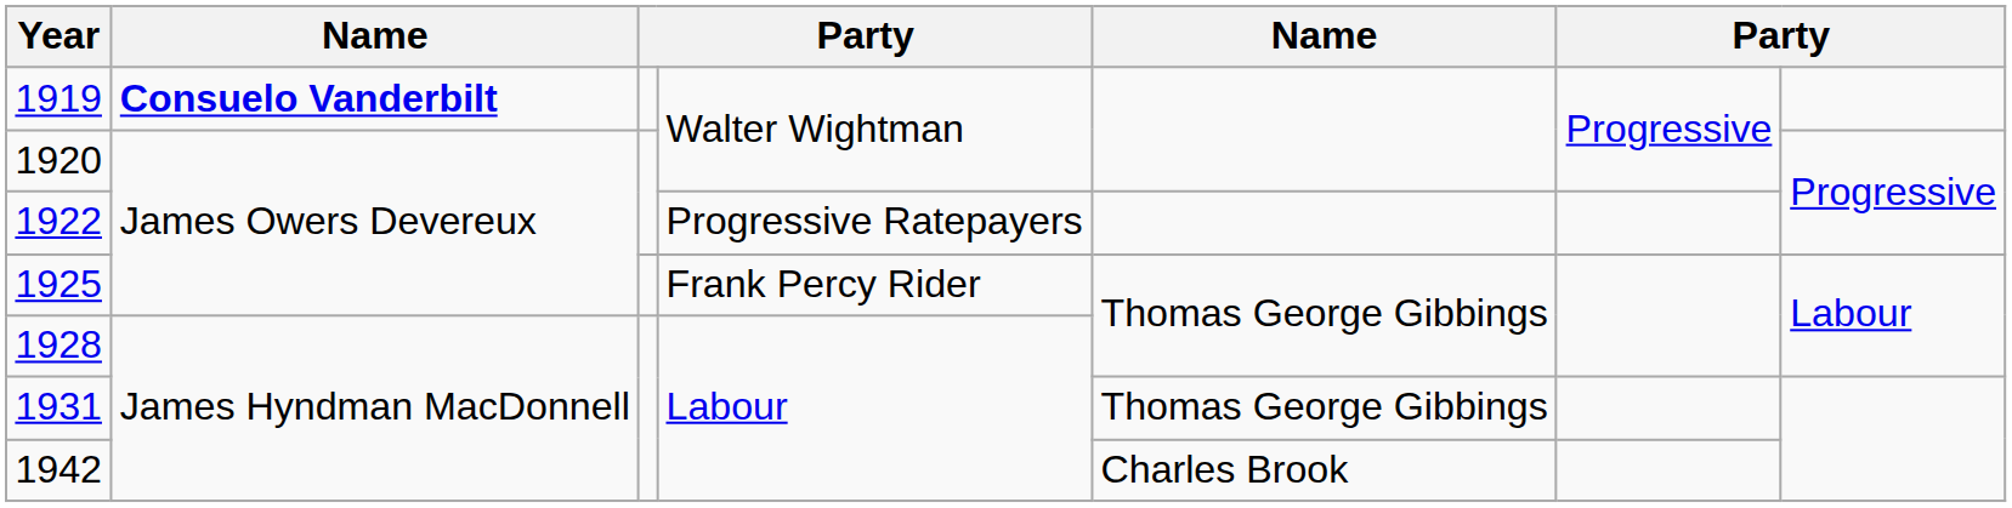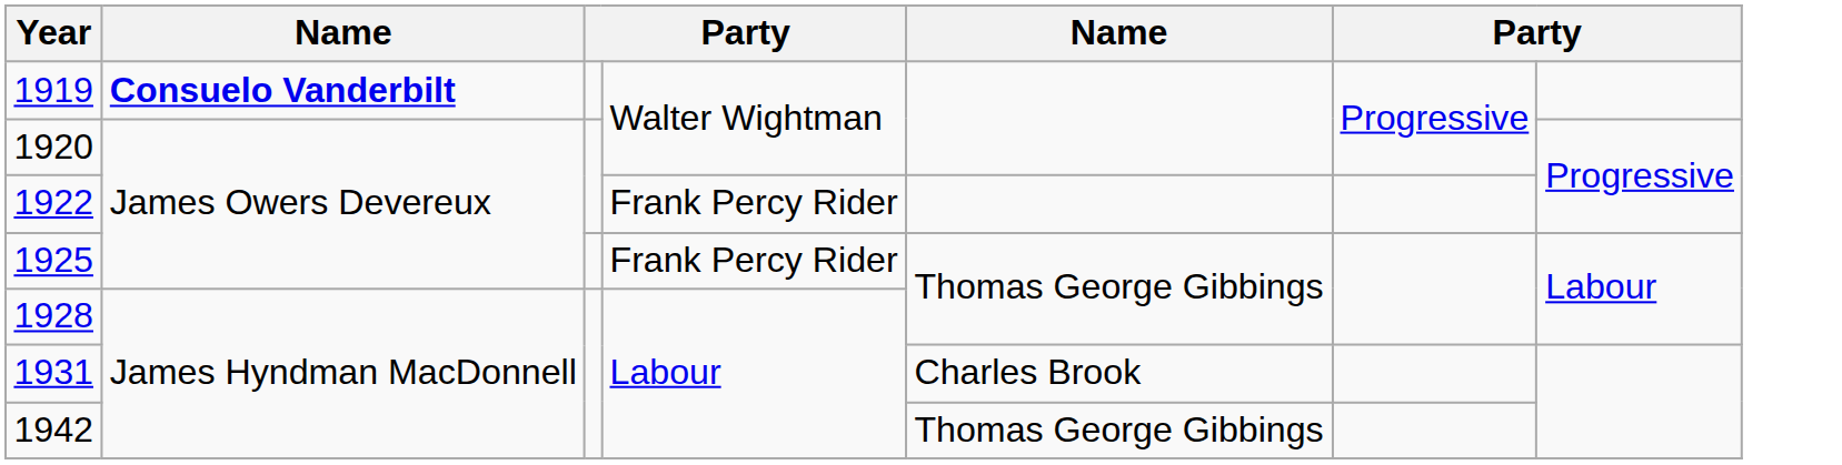1922 | column 4: Progressive Ratepayers -> Frank Percy Rider
1931 | column 5: Thomas George Gibbings -> Charles Brook
1942 | column 5: Charles Brook -> Thomas George Gibbings
